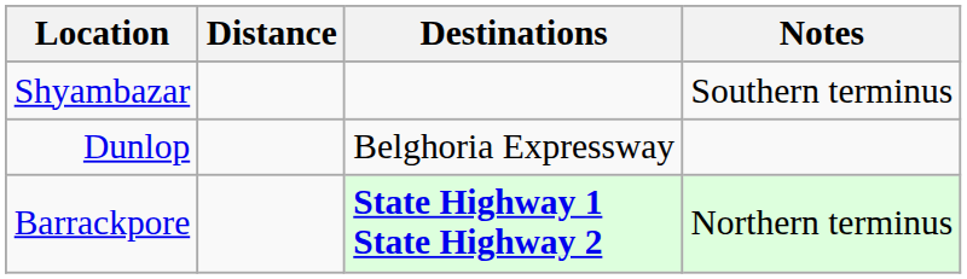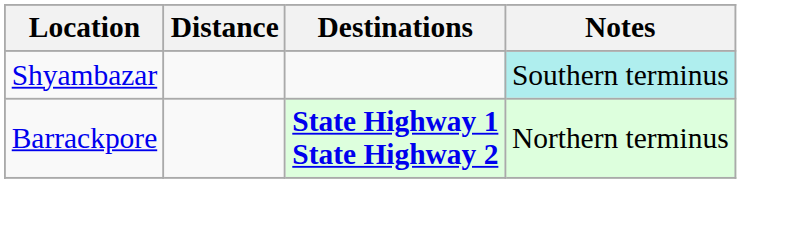Shyambazar | Notes: no background -> paleturquoise background
- row: Dunlop | Belghoria Expressway
